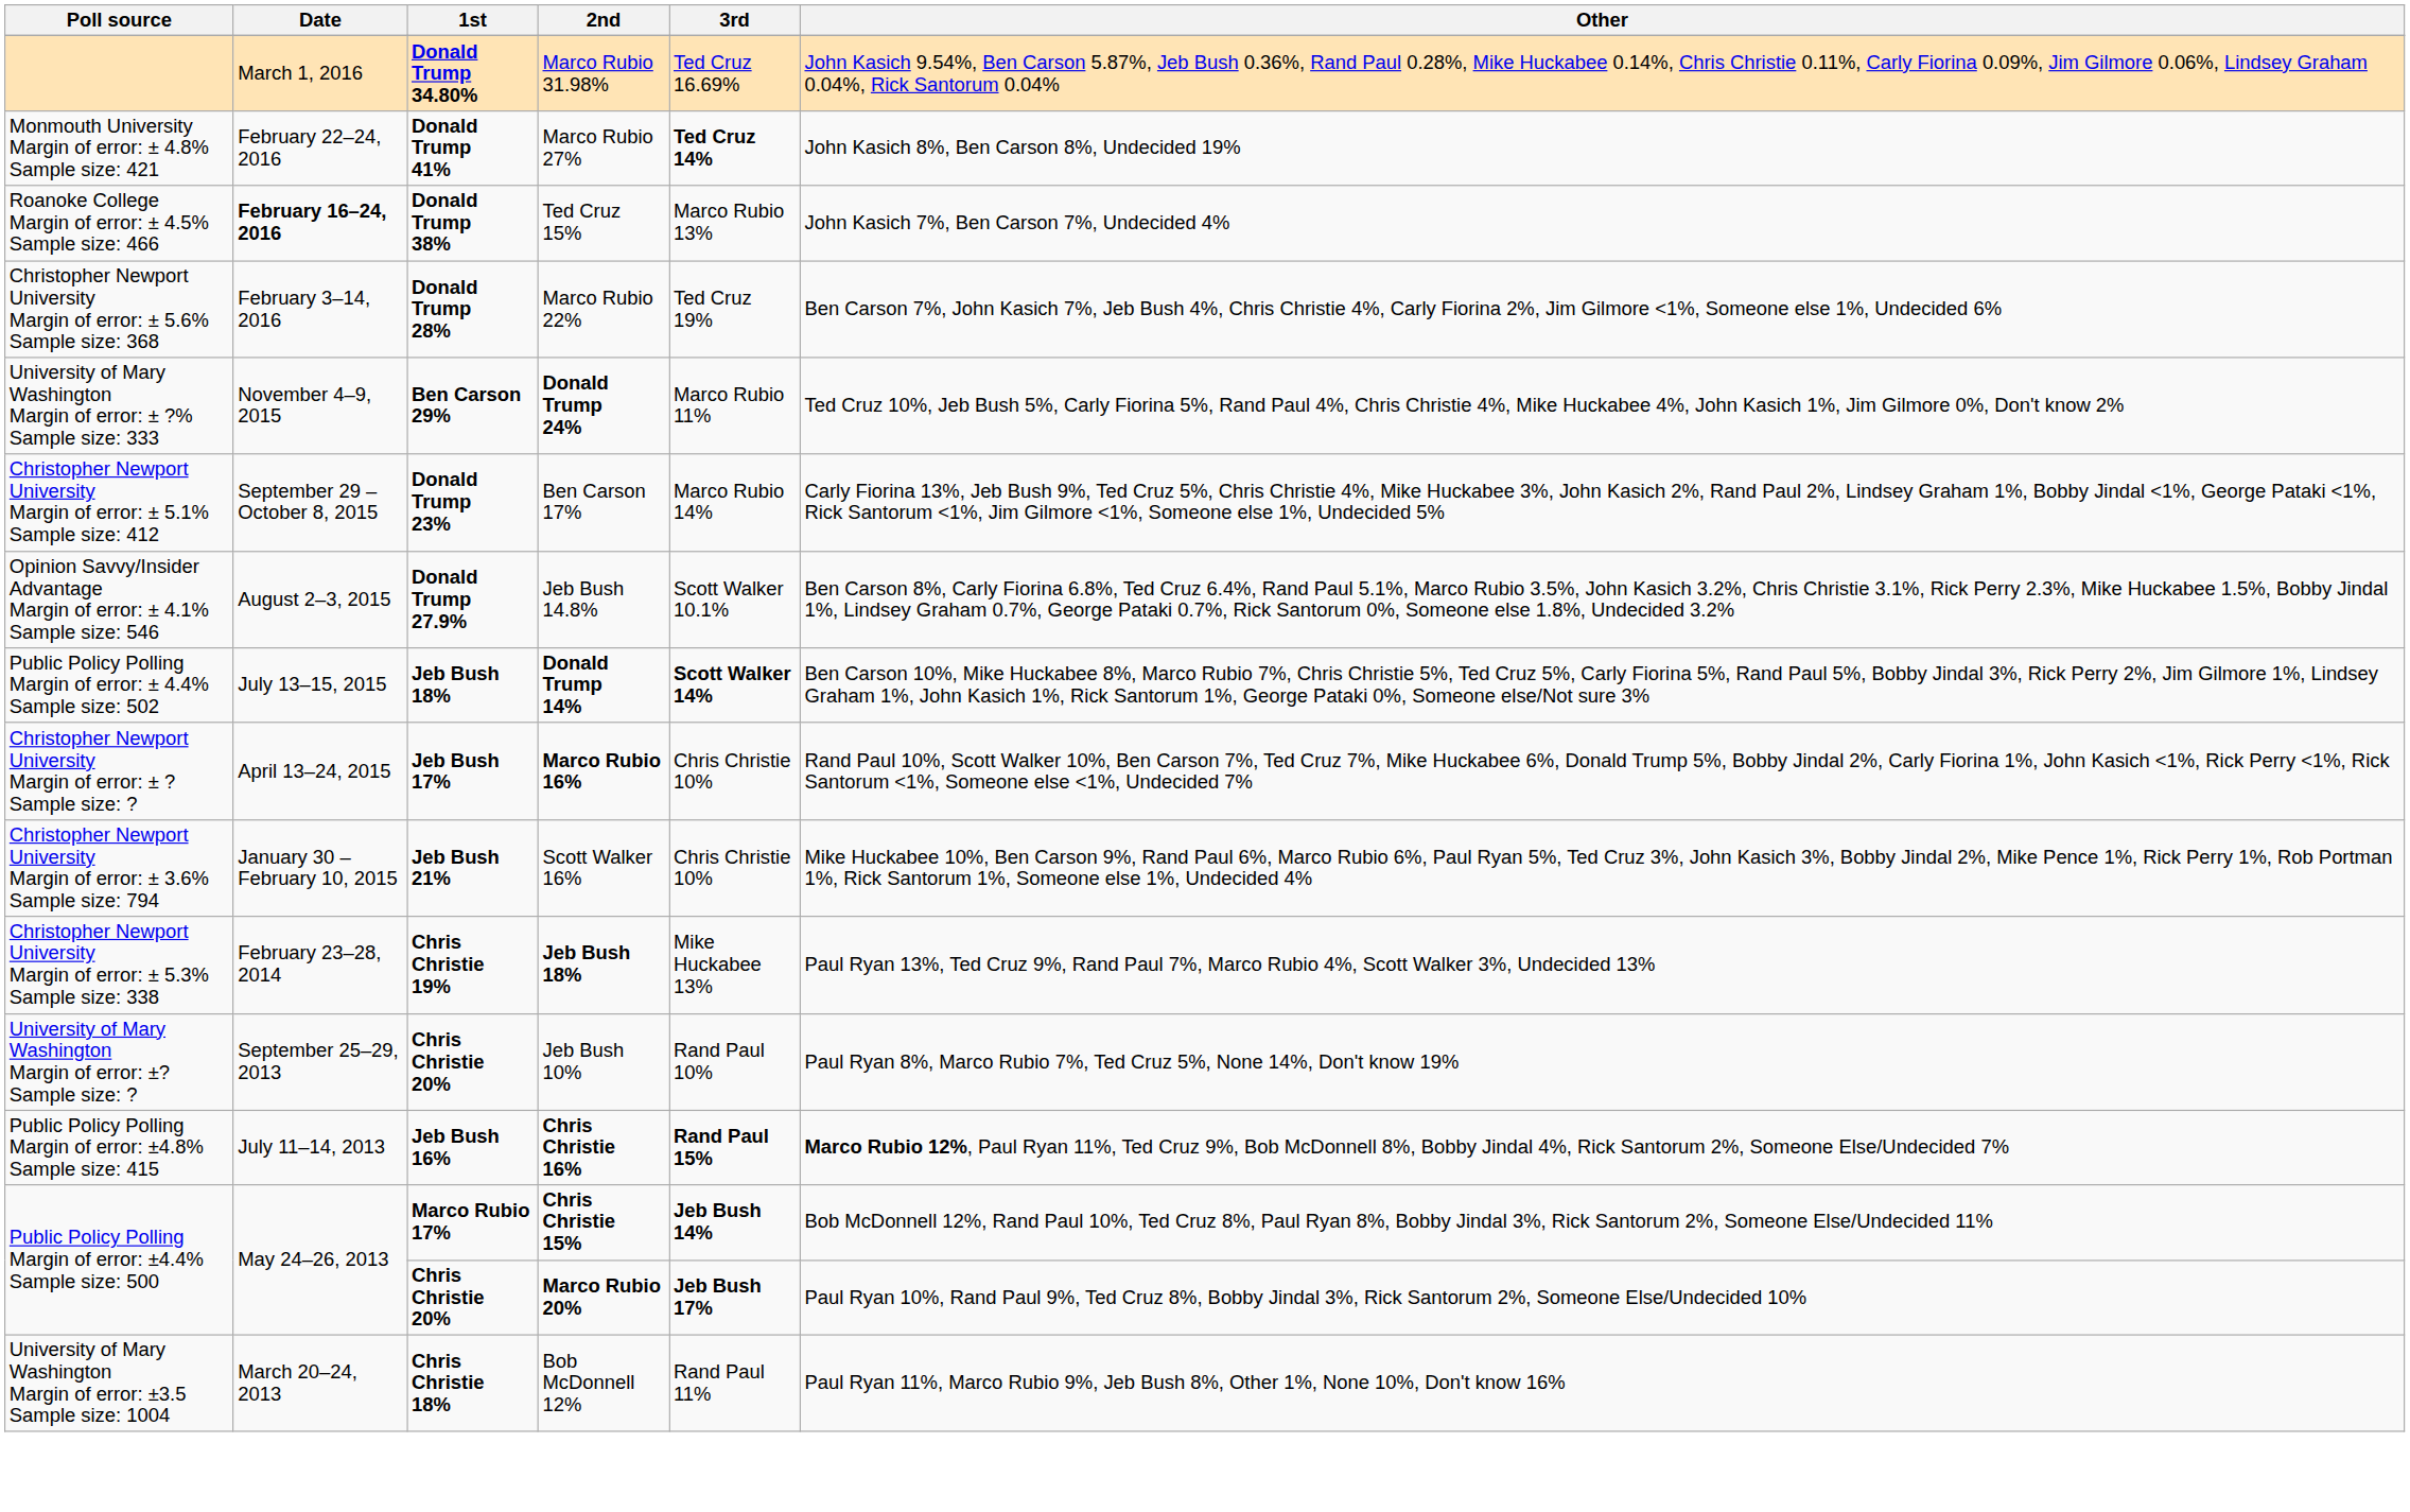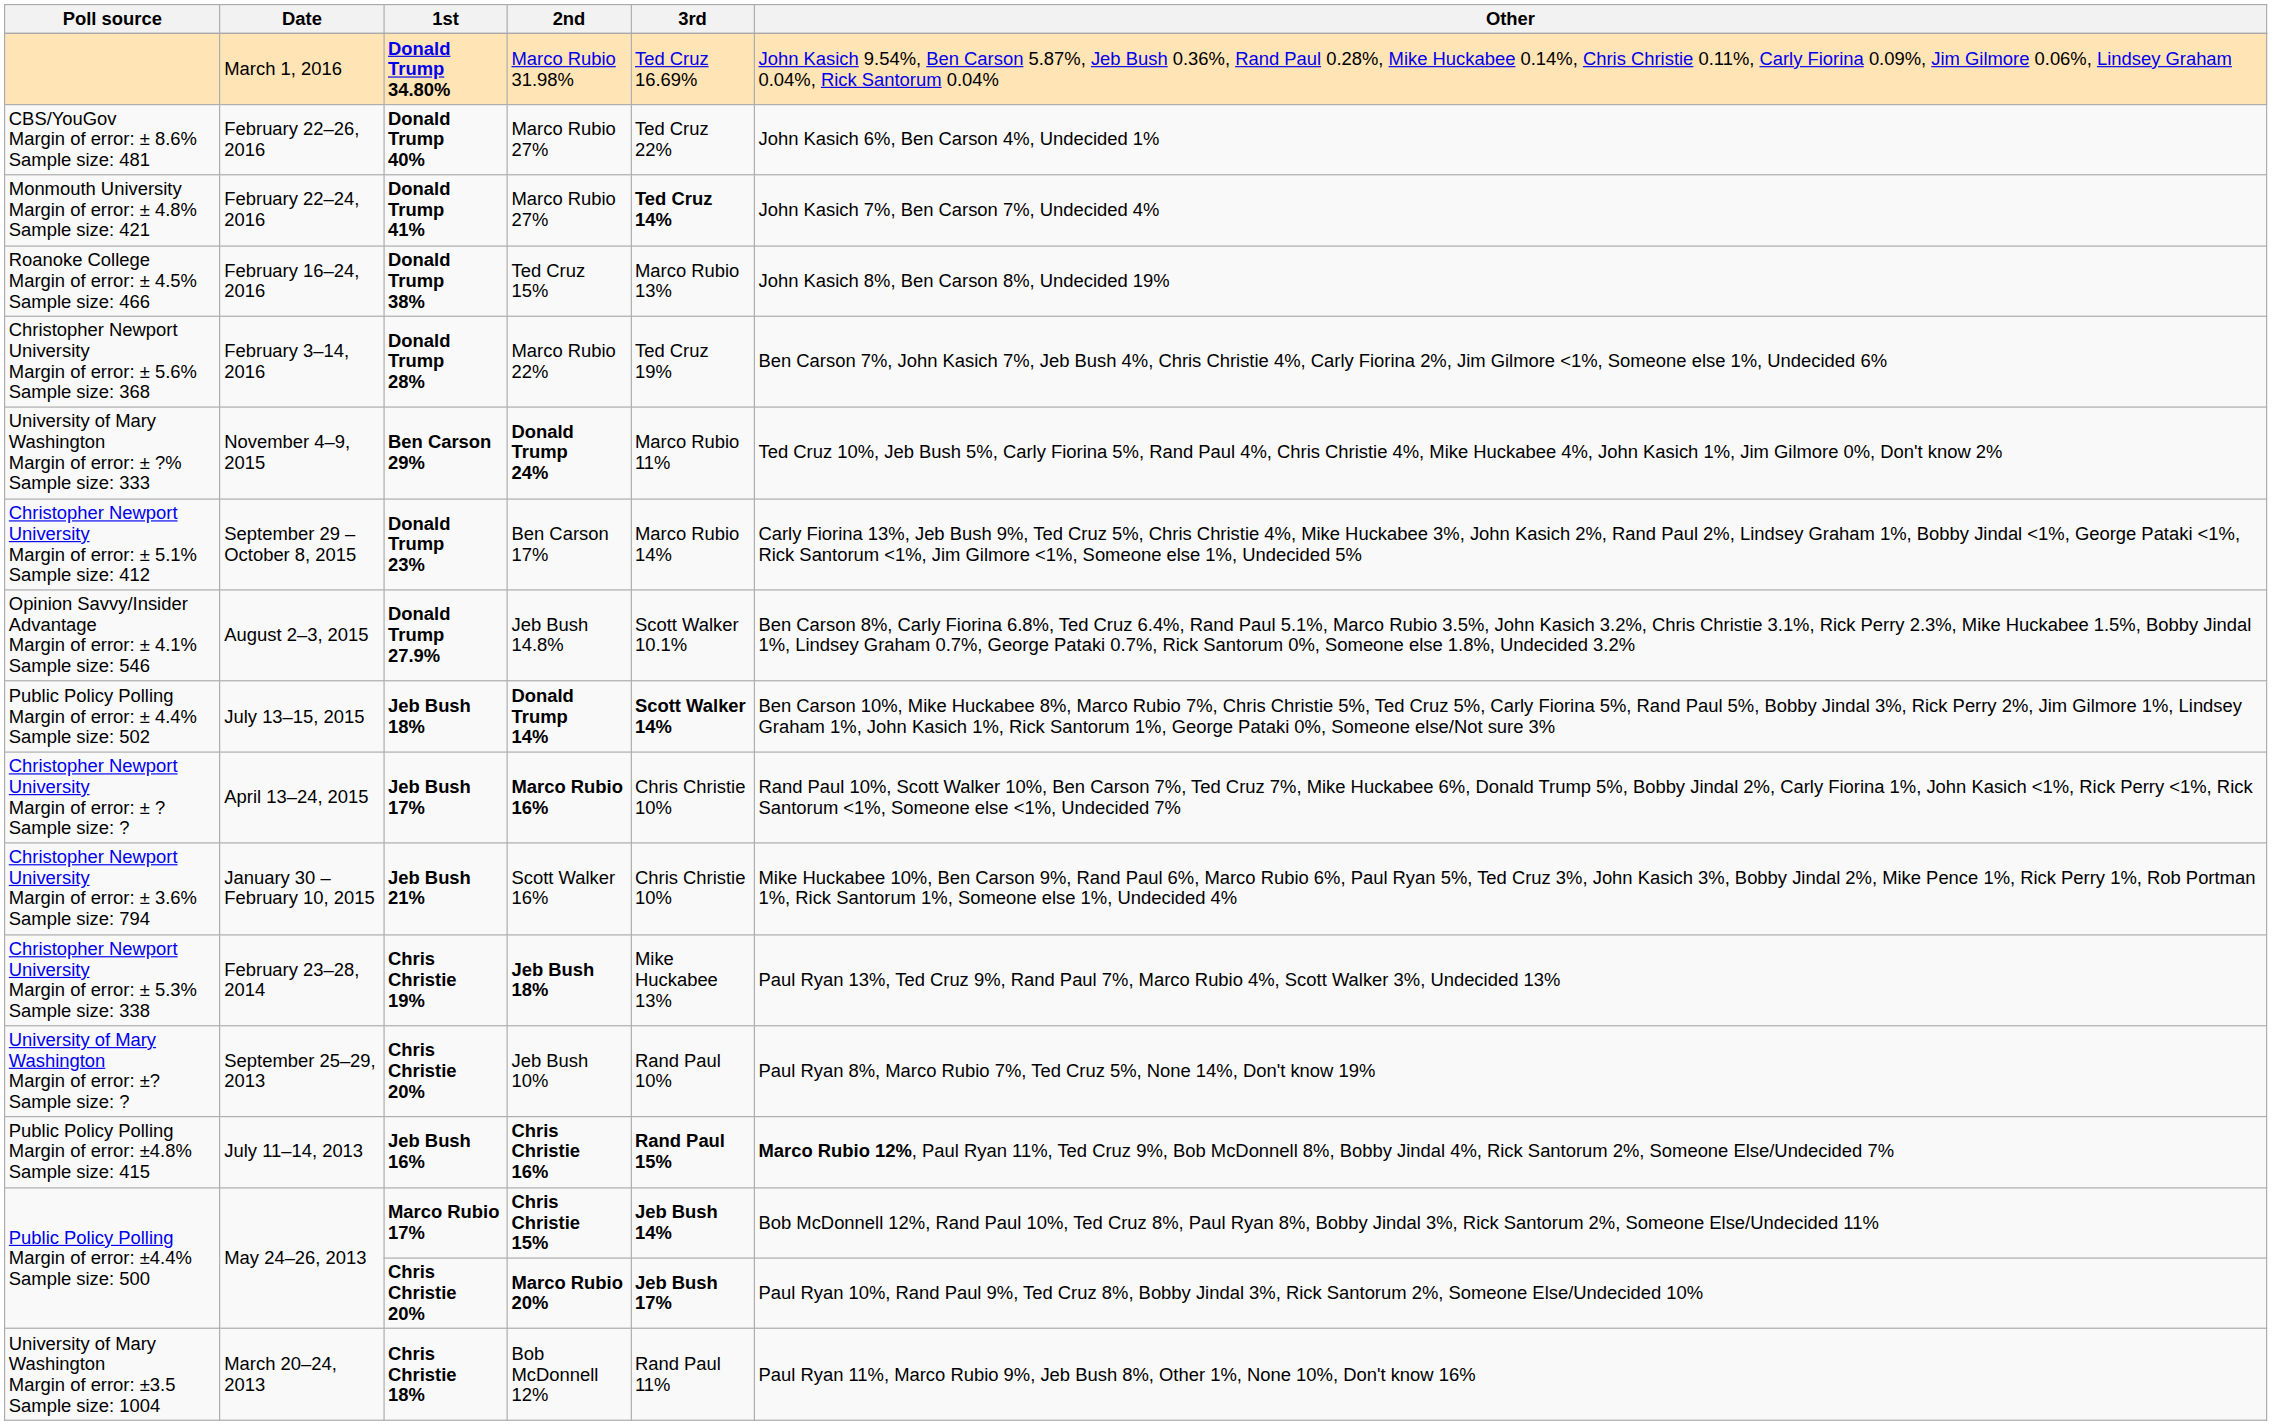+ row: CBS/YouGov Margin of error: ± 8.6% Sample size: 481 | February 22–26, 2016 | Donald Trump 40% | Marco Rubio 27% | Ted Cruz 22% | John Kasich 6%, Ben Carson 4%, Undecided 1%
Monmouth University Margin of error: ± 4.8% Sample size: 421 | Other: John Kasich 8%, Ben Carson 8%, Undecided 19% -> John Kasich 7%, Ben Carson 7%, Undecided 4%
Roanoke College Margin of error: ± 4.5% Sample size: 466 | Date: bold -> normal
Roanoke College Margin of error: ± 4.5% Sample size: 466 | Other: John Kasich 7%, Ben Carson 7%, Undecided 4% -> John Kasich 8%, Ben Carson 8%, Undecided 19%
